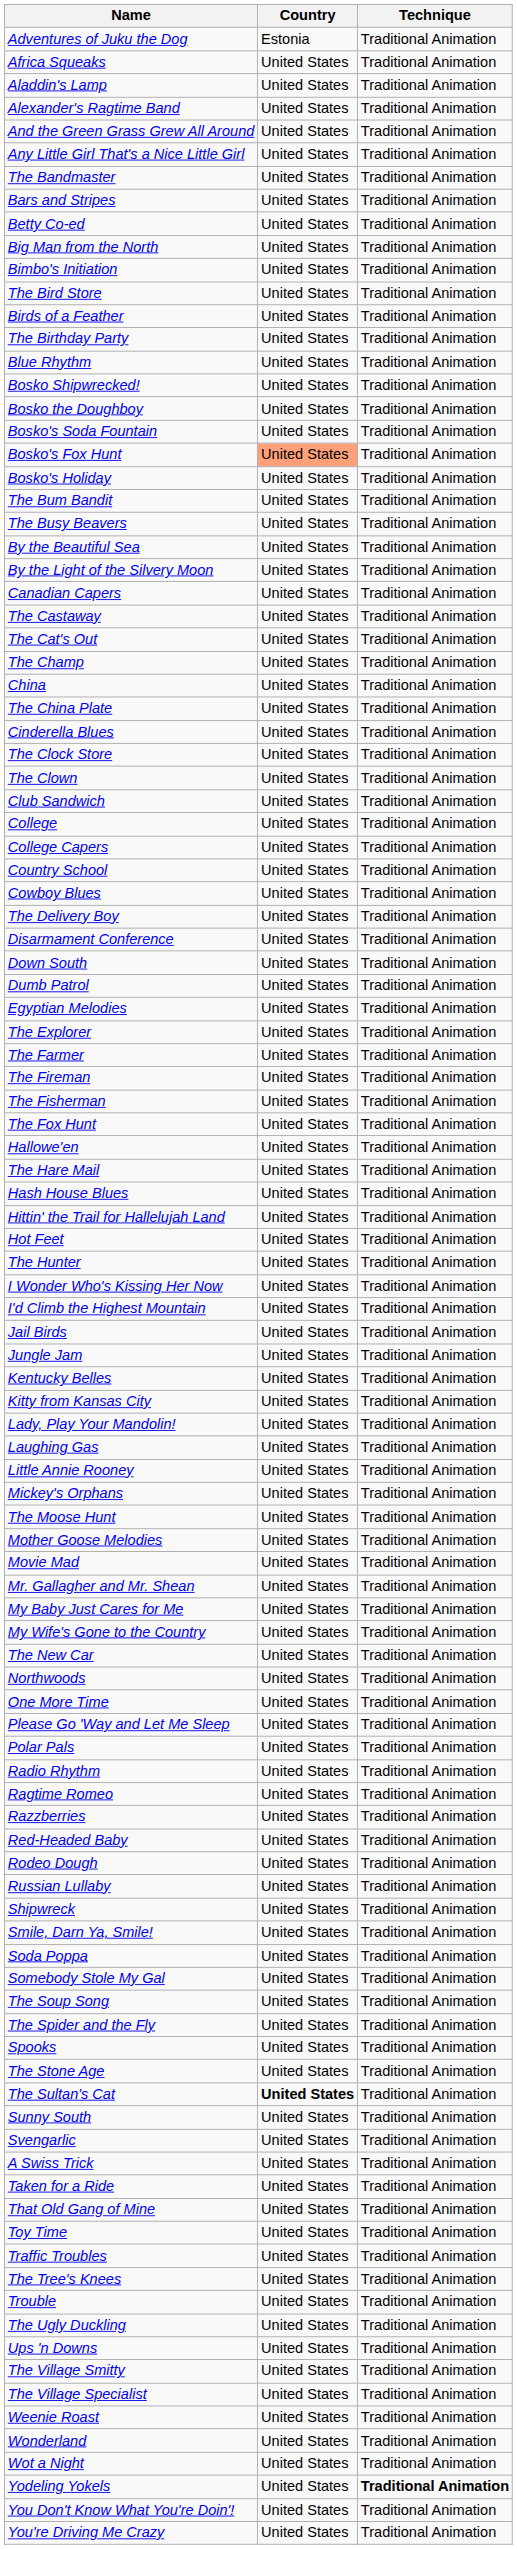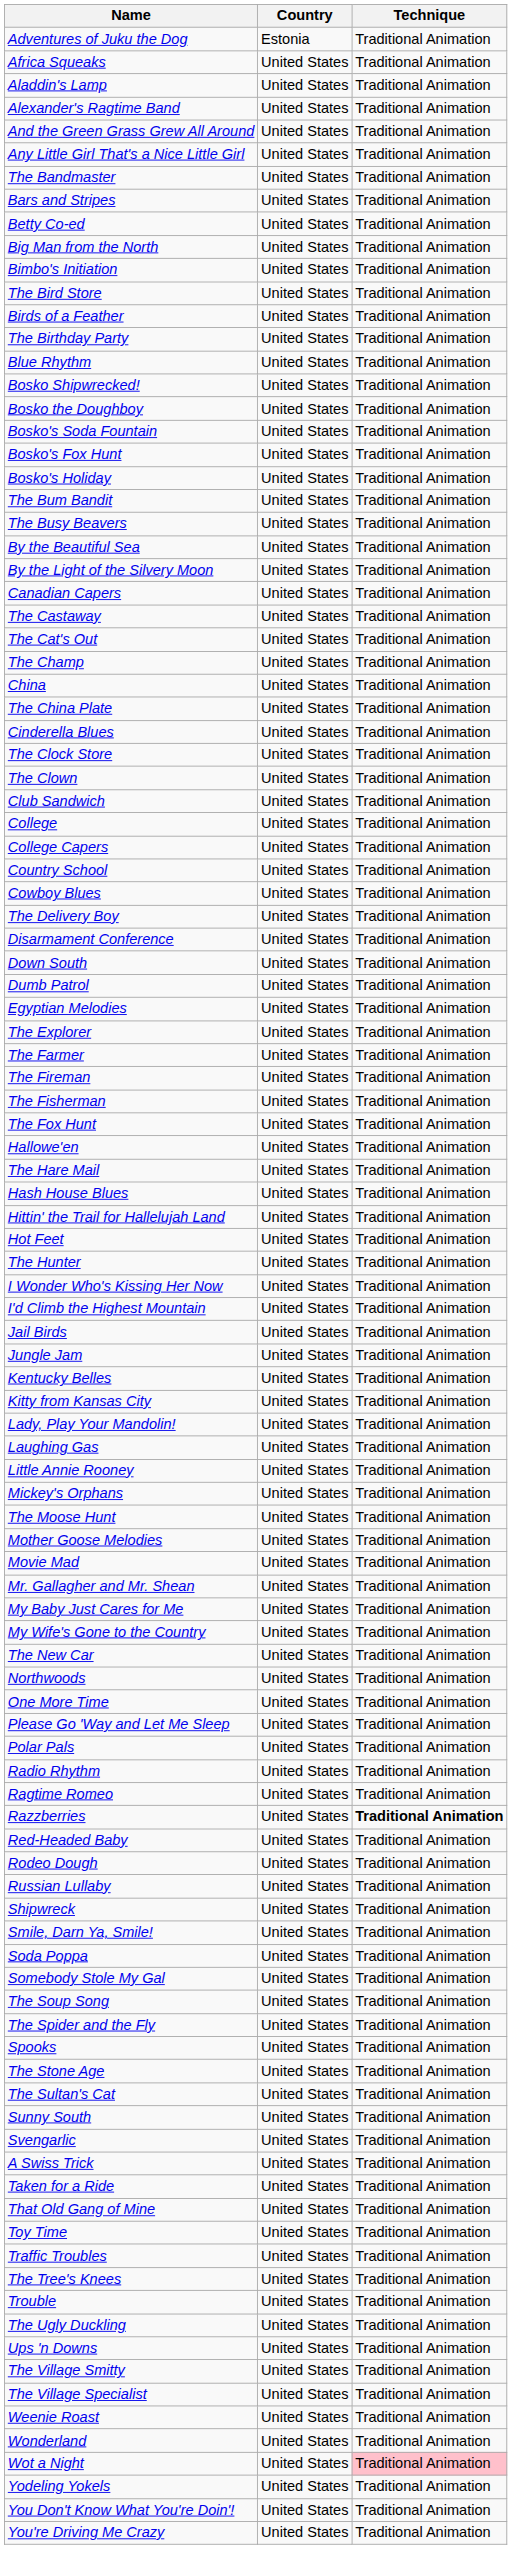Bosko's Fox Hunt | Country: lightsalmon background -> no background
Razzberries | Technique: normal -> bold
The Sultan's Cat | Country: bold -> normal
Wot a Night | Technique: no background -> pink background
Yodeling Yokels | Technique: bold -> normal
